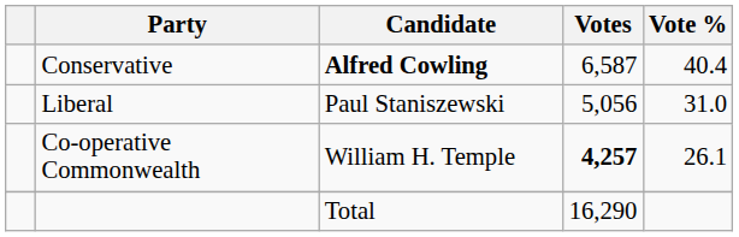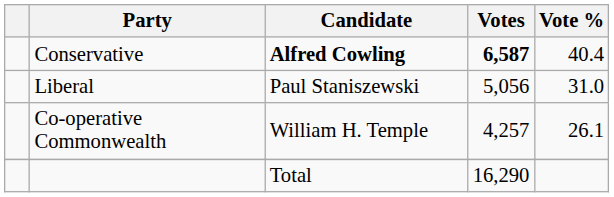Conservative | Votes: normal -> bold
Co-operative Commonwealth | Votes: bold -> normal
